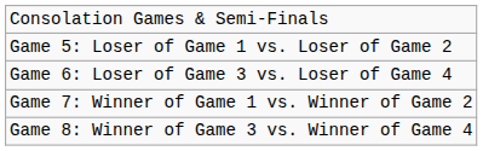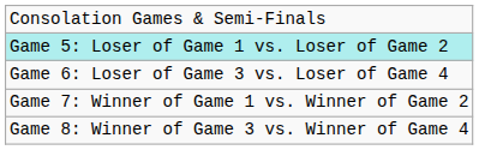row 2 | column 1: no background -> paleturquoise background
